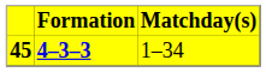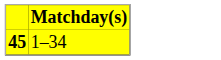- column: Formation | 4–3–3
